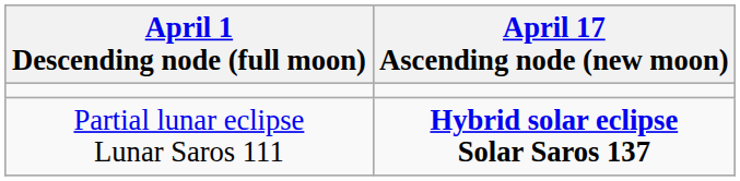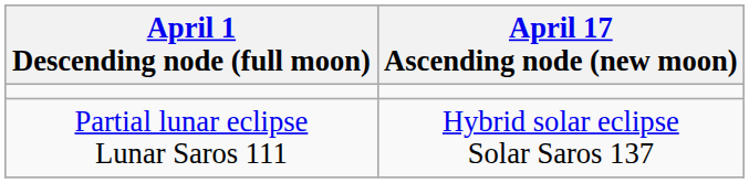Partial lunar eclipse Lunar Saros 111 | April 17 Ascending node (new moon): bold -> normal
